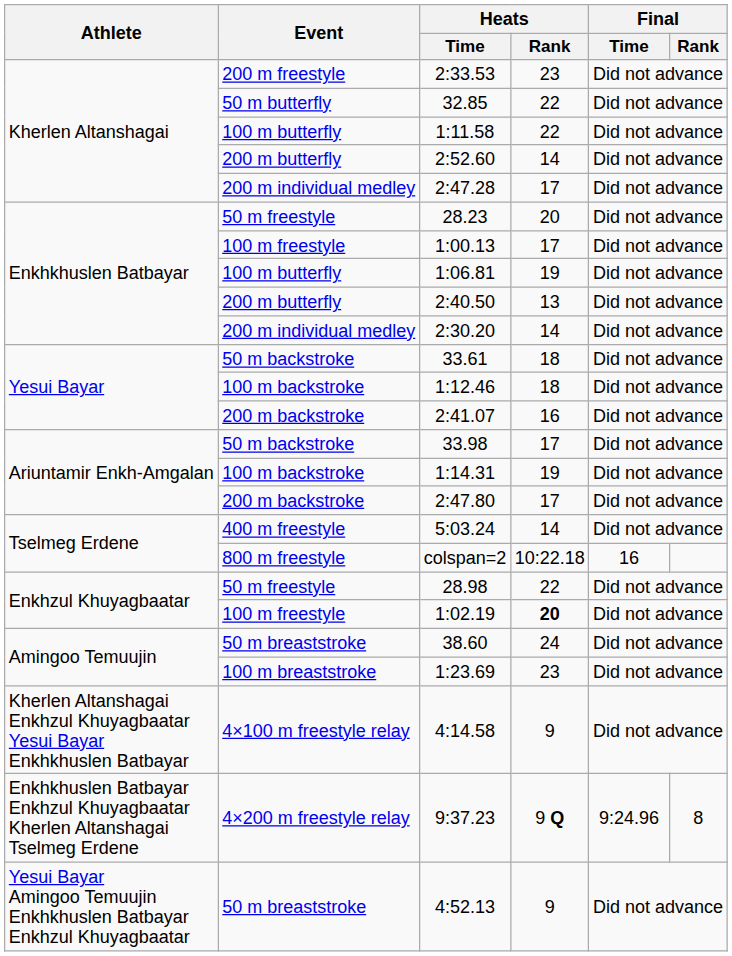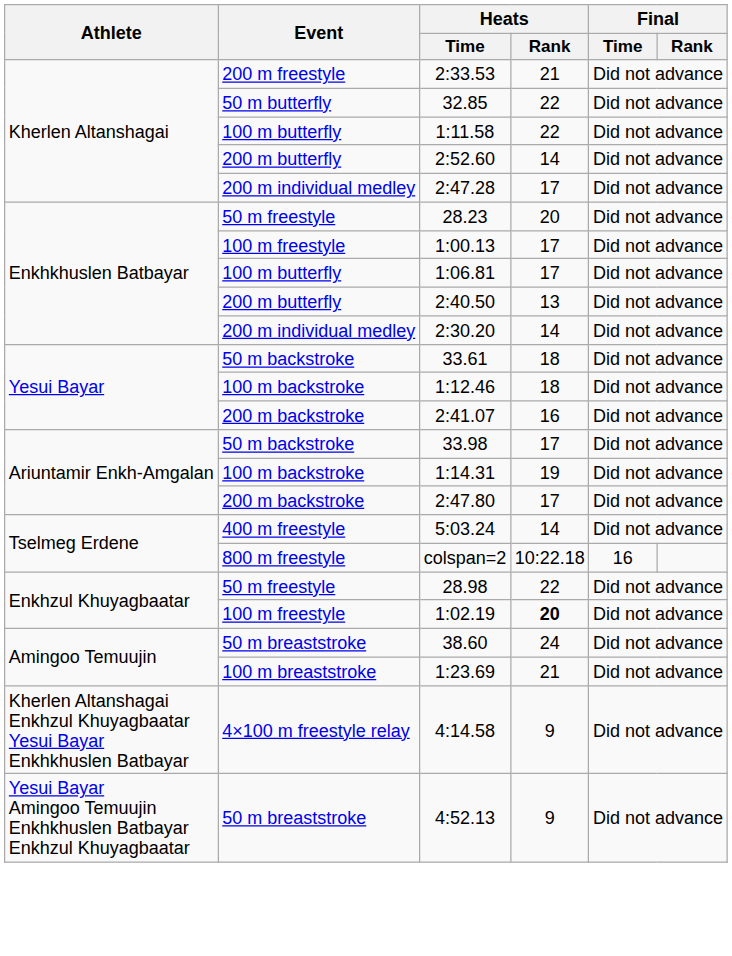2:33.53 | Heats / Rank: 23 -> 21
1:06.81 | Heats / Rank: 19 -> 17
1:23.69 | Heats / Rank: 23 -> 21
- row: Enkhkhuslen Batbayar Enkhzul Khuyagbaatar Kherlen Altanshagai Tselmeg Erdene | 4×200 m freestyle relay | 9:37.23 | 9 Q | 9:24.96 | 8
